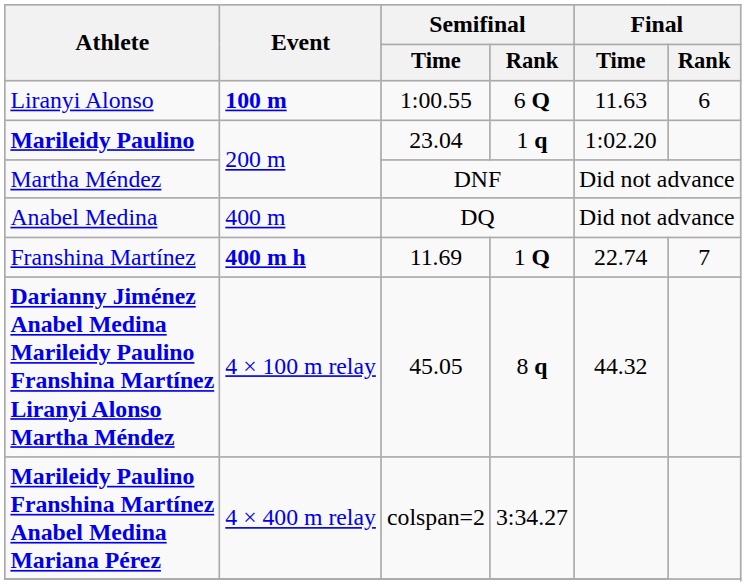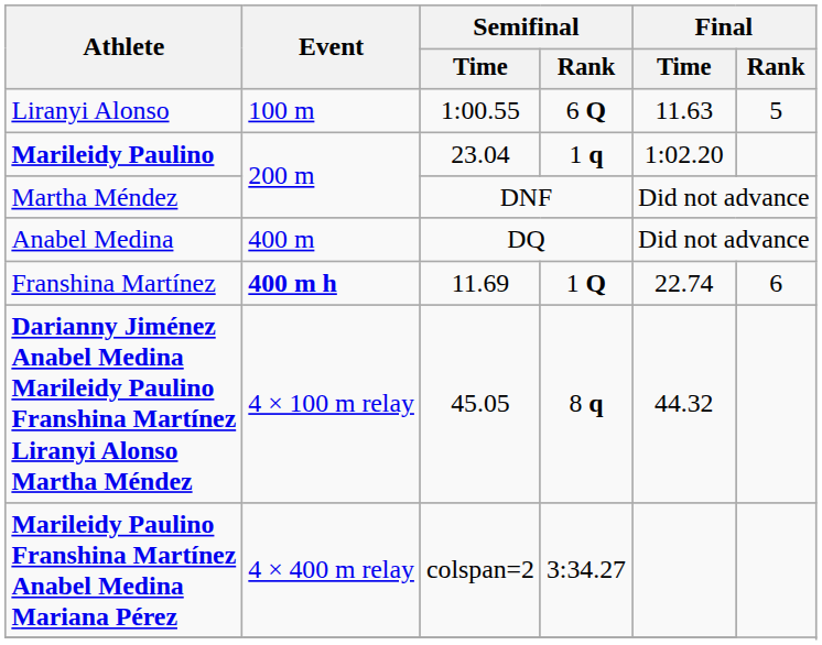Liranyi Alonso | Event: bold -> normal
Liranyi Alonso | Final / Rank: 6 -> 5
Franshina Martínez | Final / Rank: 7 -> 6
